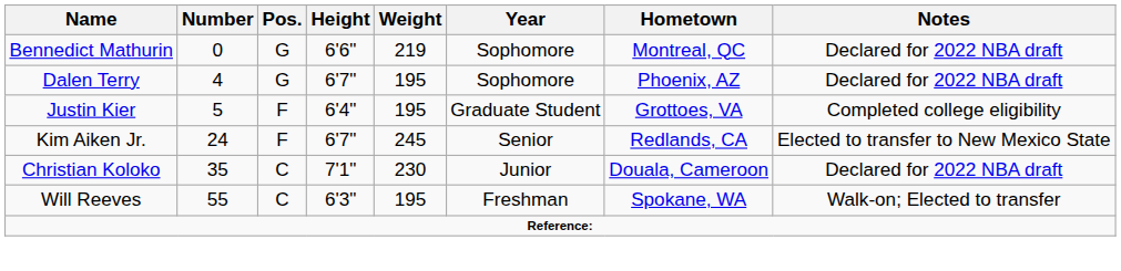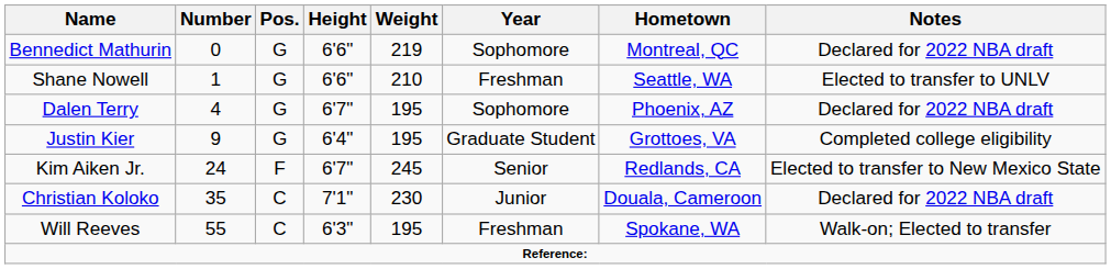+ row: Shane Nowell | 1 | G | 6'6" | 210 | Freshman | Seattle, WA | Elected to transfer to UNLV
Justin Kier | Number: 5 -> 9
Justin Kier | Pos.: F -> G
